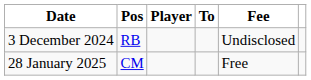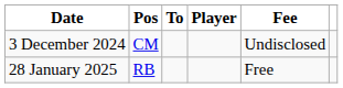columns swapped: Player <-> To
3 December 2024 | Pos: RB -> CM
28 January 2025 | Pos: CM -> RB
